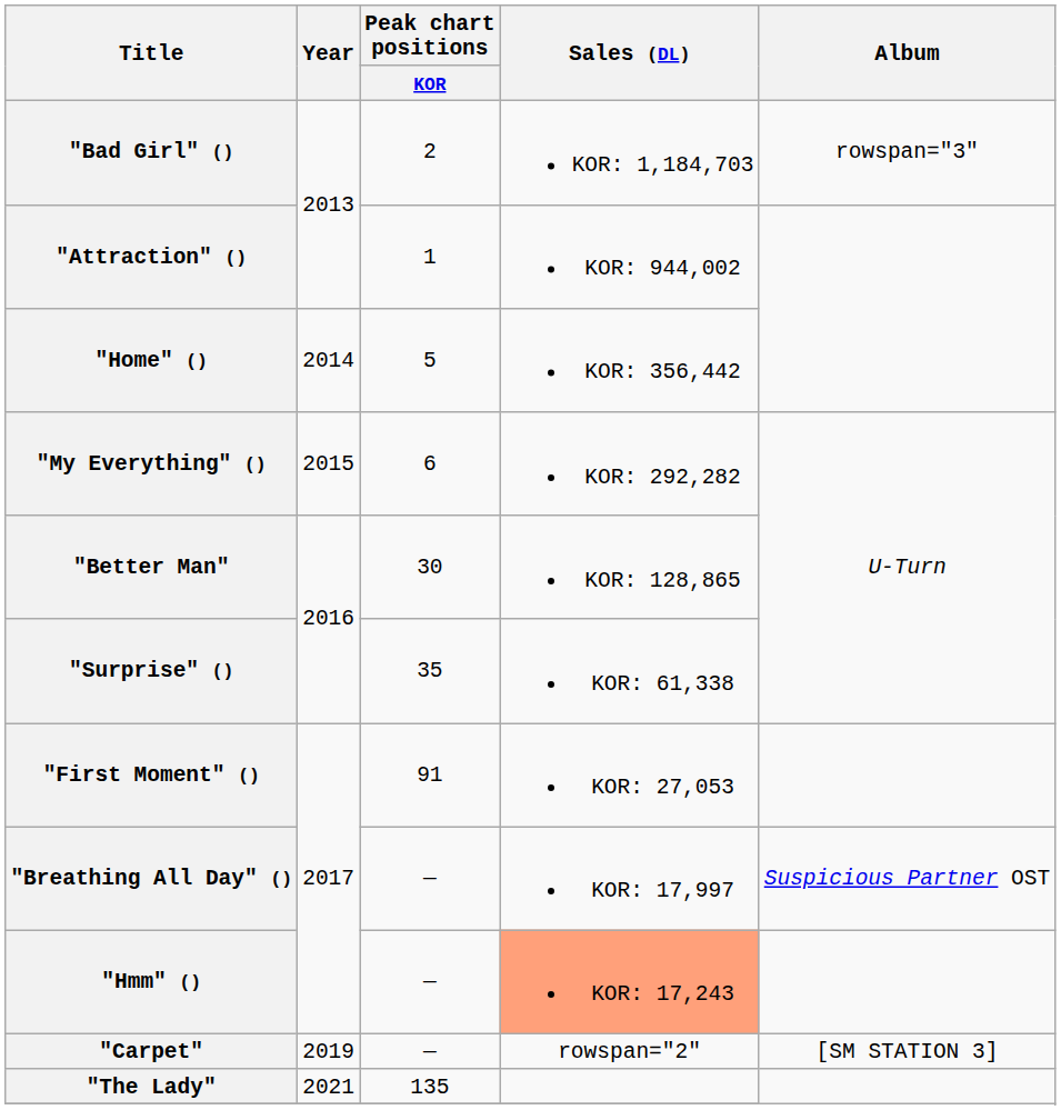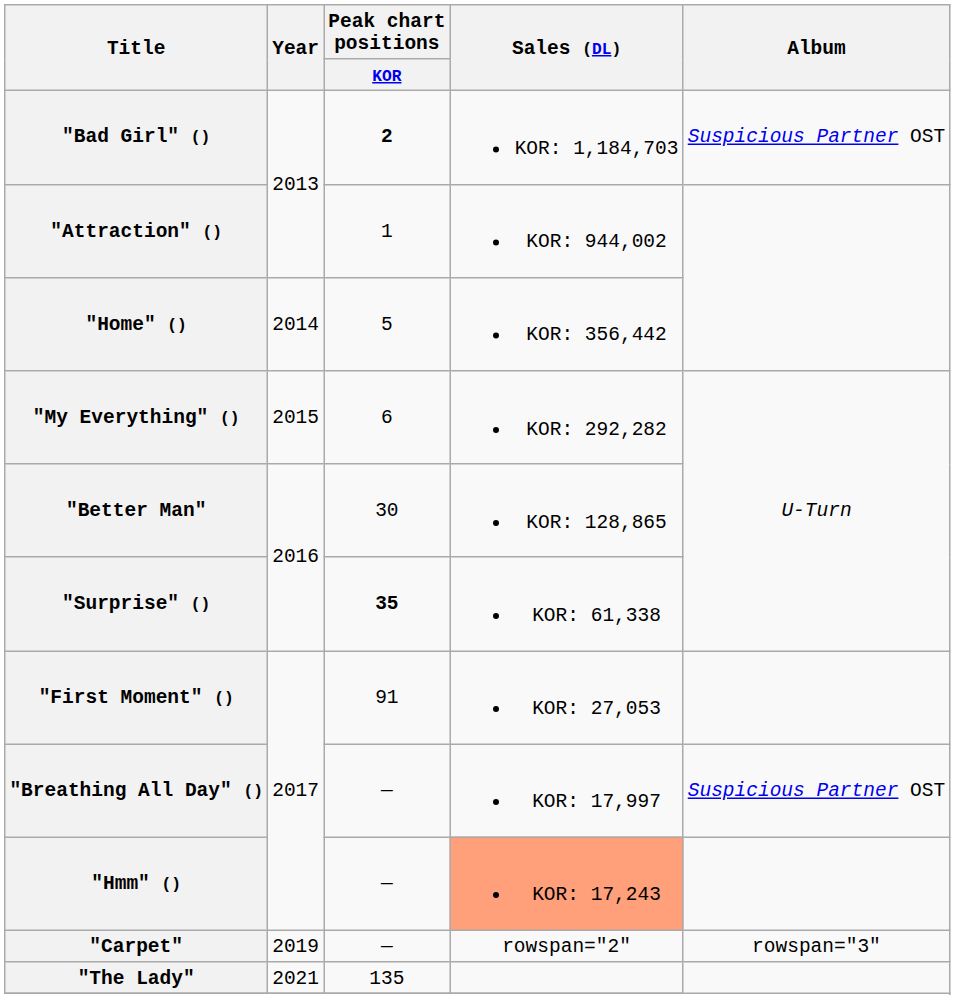"Bad Girl" () | Peak chart positions / KOR: normal -> bold
"Bad Girl" () | Album: rowspan="3" -> Suspicious Partner OST
"Surprise" () | Peak chart positions / KOR: normal -> bold
"Carpet" | Album: [SM STATION 3] -> rowspan="3"
